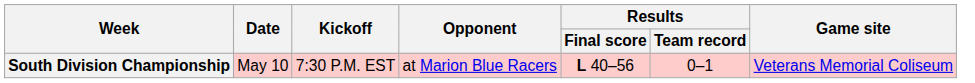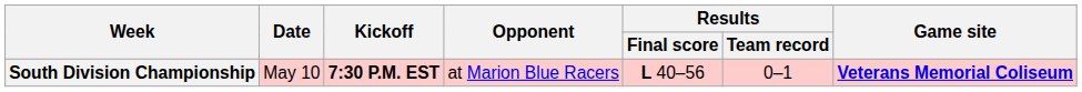South Division Championship | Kickoff: normal -> bold
South Division Championship | Game site: normal -> bold
